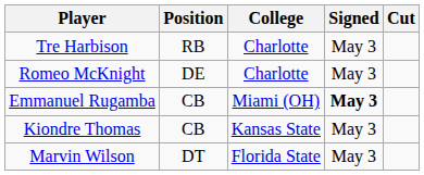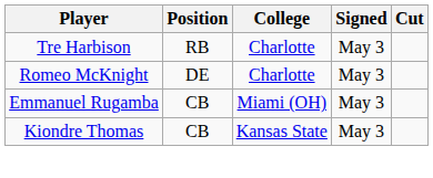Emmanuel Rugamba | Signed: bold -> normal
- row: Marvin Wilson | DT | Florida State | May 3
